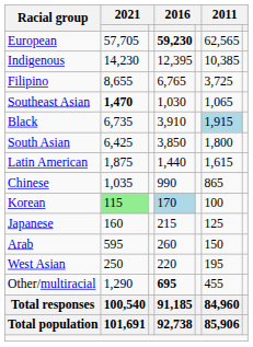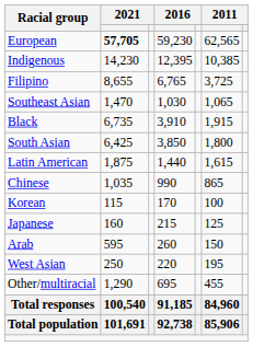European | column 2: normal -> bold
European | column 4: bold -> normal
Southeast Asian | column 2: bold -> normal
Black | column 6: lightblue background -> no background
Korean | column 2: lightgreen background -> no background
Korean | column 4: lightblue background -> no background
Other/multiracial | column 4: bold -> normal
